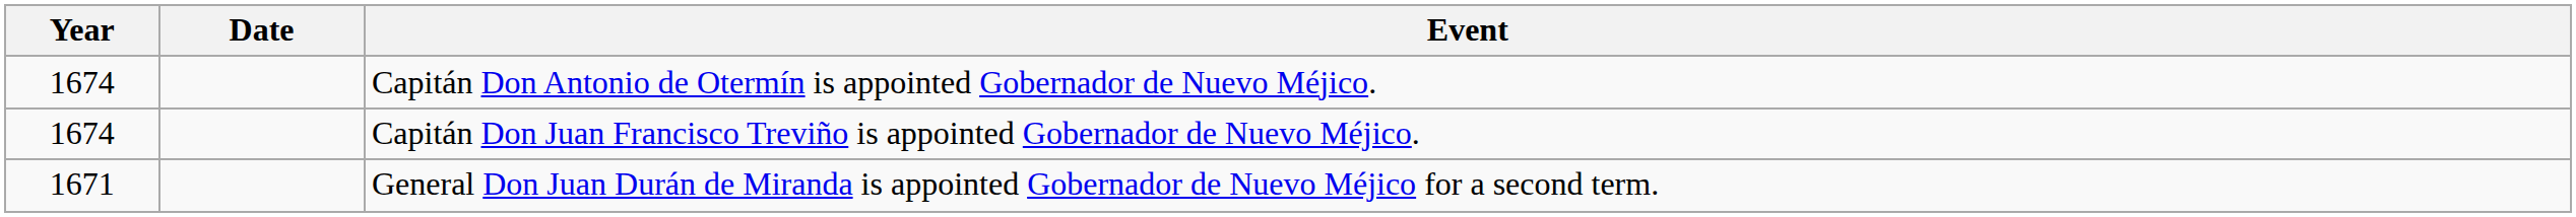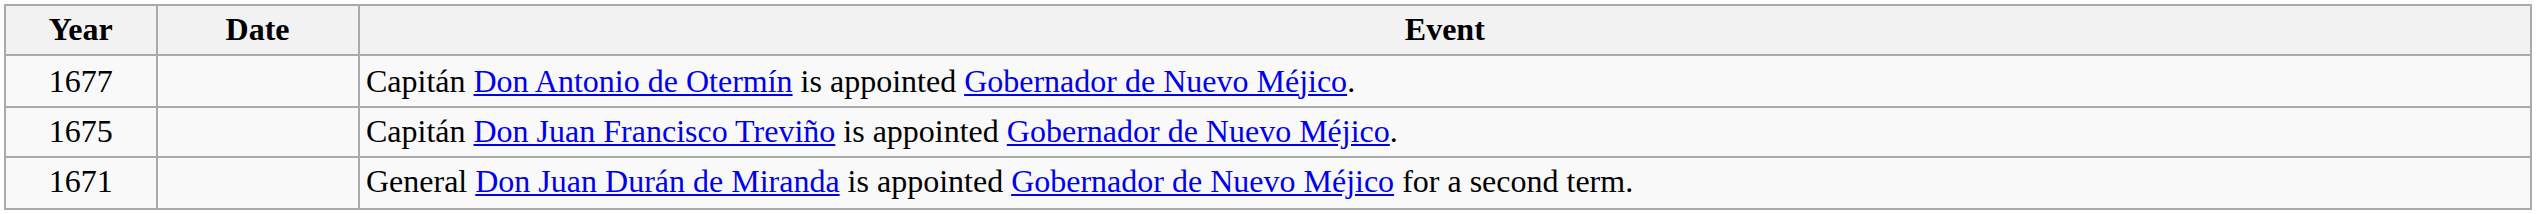row 2 | Year: 1674 -> 1677
row 3 | Year: 1674 -> 1675
